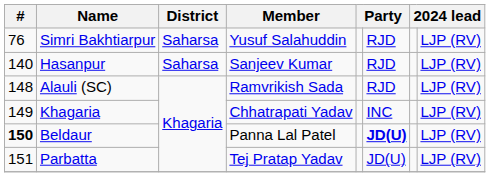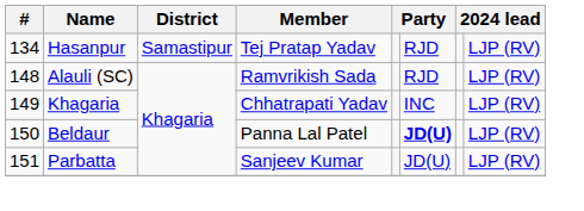- row: 76 | Simri Bakhtiarpur | Saharsa | Yusuf Salahuddin | RJD | LJP (RV)
Hasanpur | #: 140 -> 134
Hasanpur | District: Saharsa -> Samastipur
Hasanpur | Member: Sanjeev Kumar -> Tej Pratap Yadav
Beldaur | #: bold -> normal
Parbatta | Member: Tej Pratap Yadav -> Sanjeev Kumar
